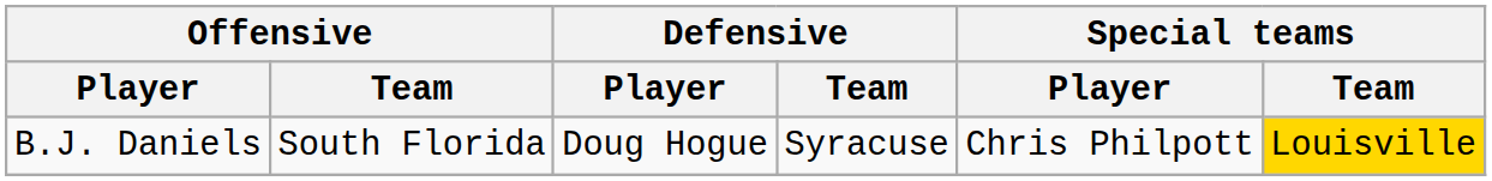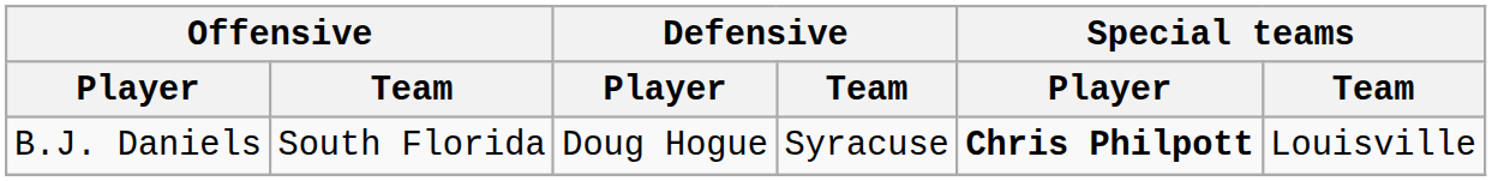B.J. Daniels | Special teams / Player: normal -> bold
B.J. Daniels | Special teams / Team: gold background -> no background
